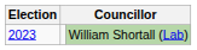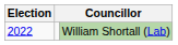William Shortall (Lab) | Election: 2023 -> 2022
